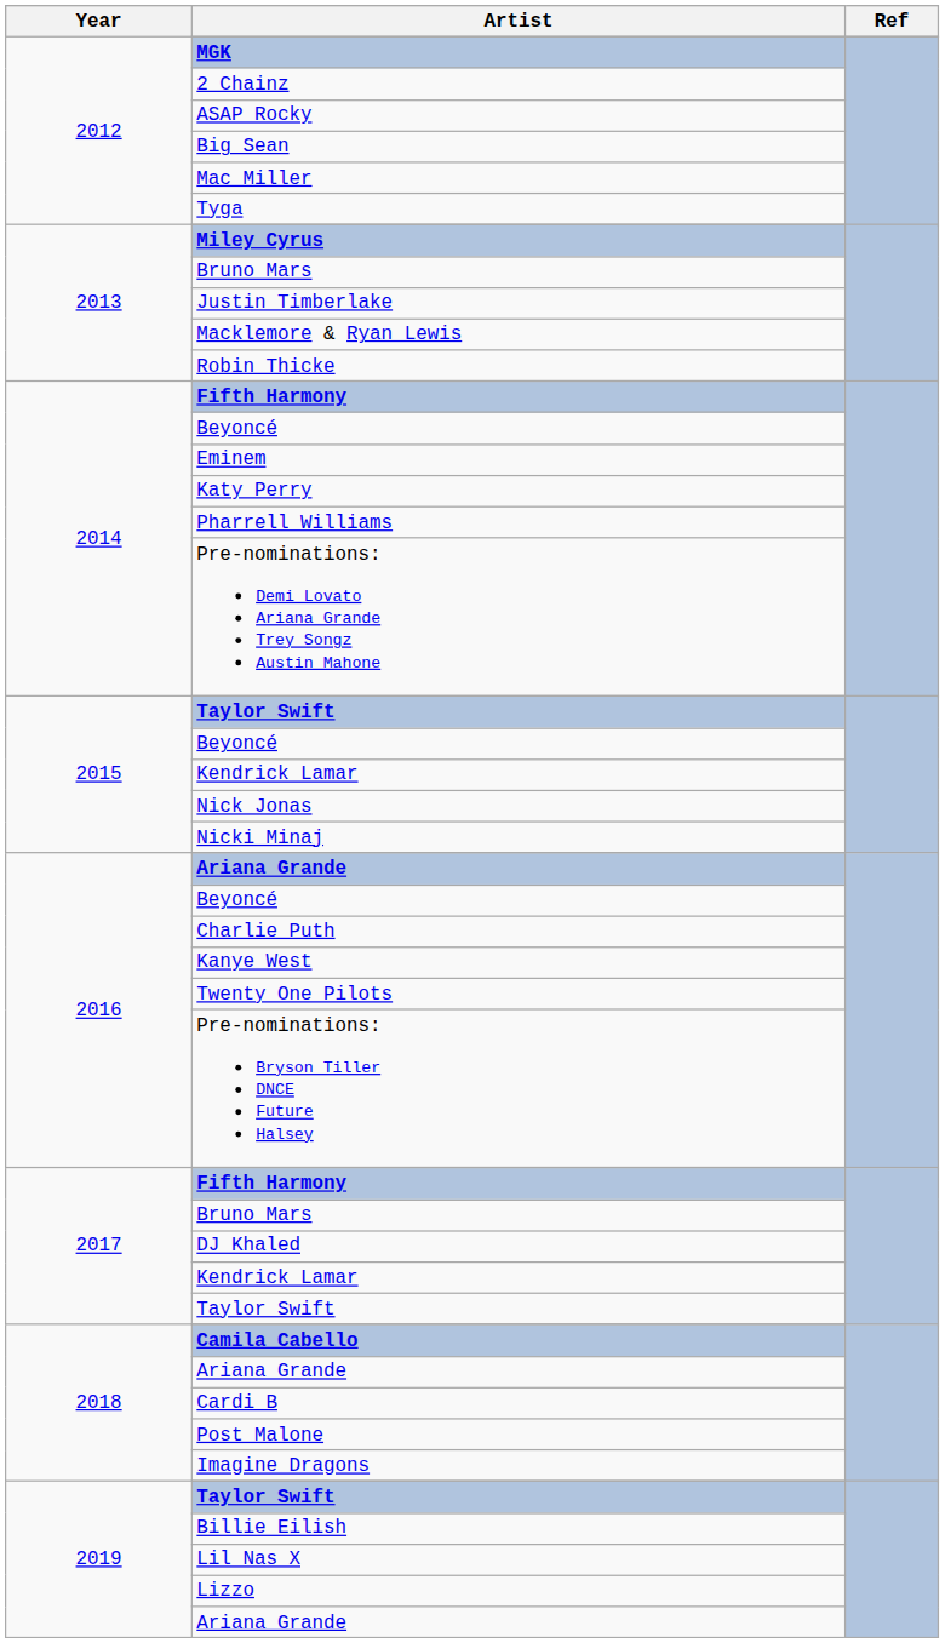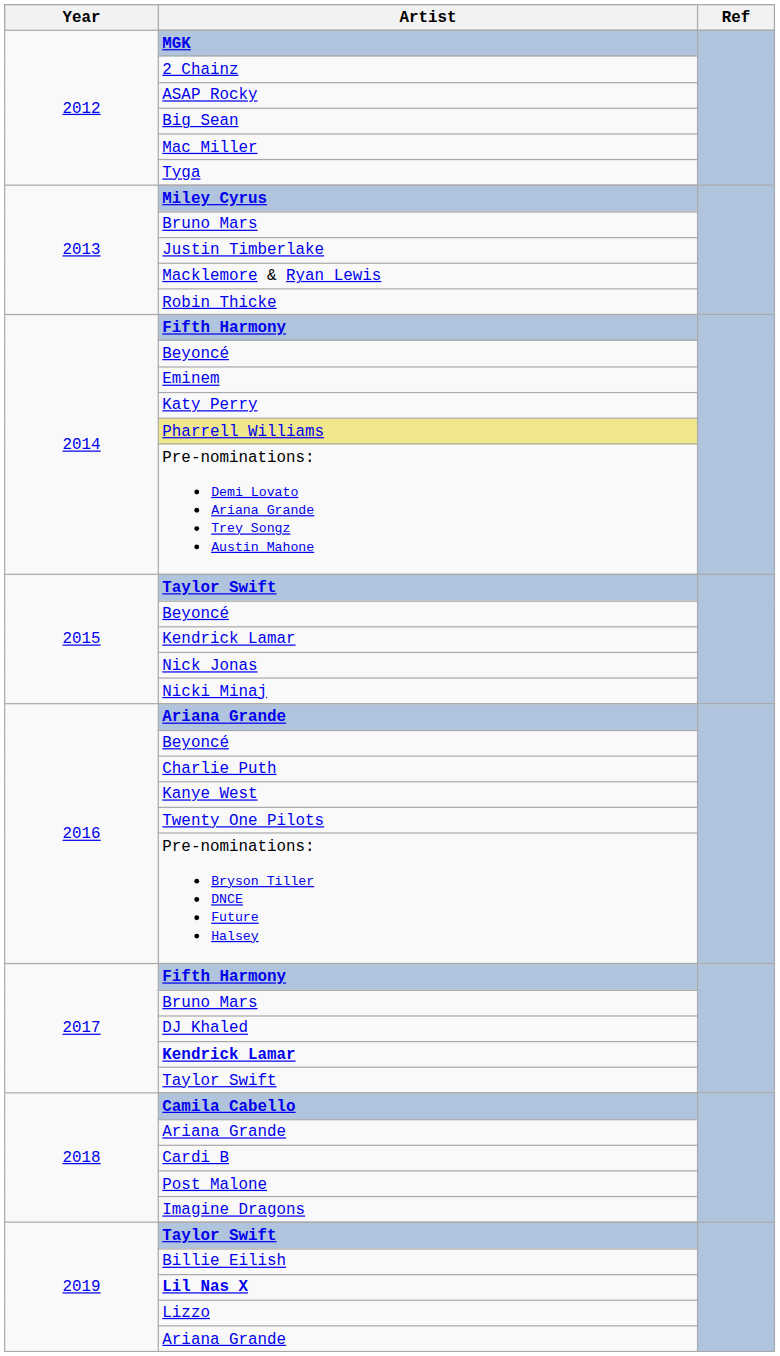Pharrell Williams | Artist: no background -> khaki background
2017 / Kendrick Lamar | Artist: normal -> bold
Lil Nas X | Artist: normal -> bold
